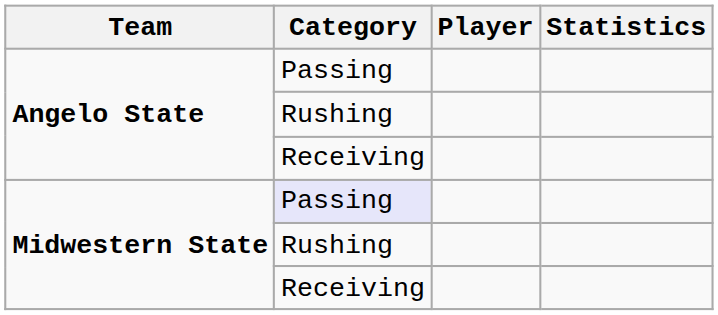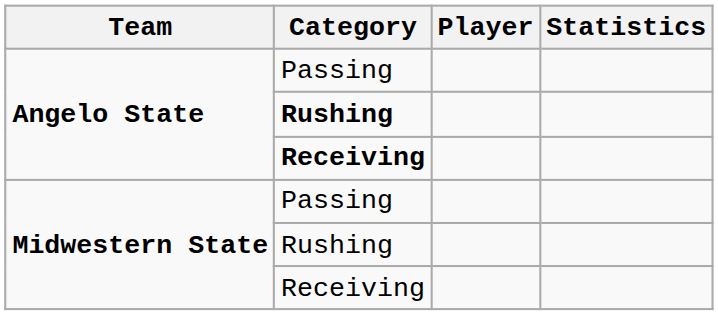Angelo State / Rushing | Category: normal -> bold
Angelo State / Receiving | Category: normal -> bold
Midwestern State / Passing | Category: lavender background -> no background
